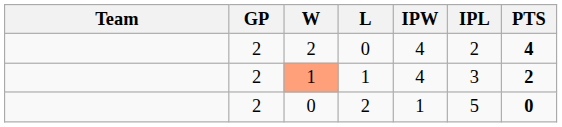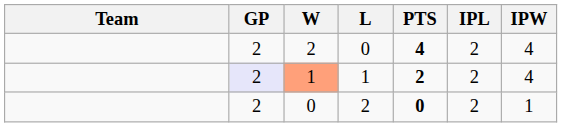columns swapped: IPW <-> PTS
row 3 | GP: no background -> lavender background
row 3 | IPL: 3 -> 2
row 4 | IPL: 5 -> 2
